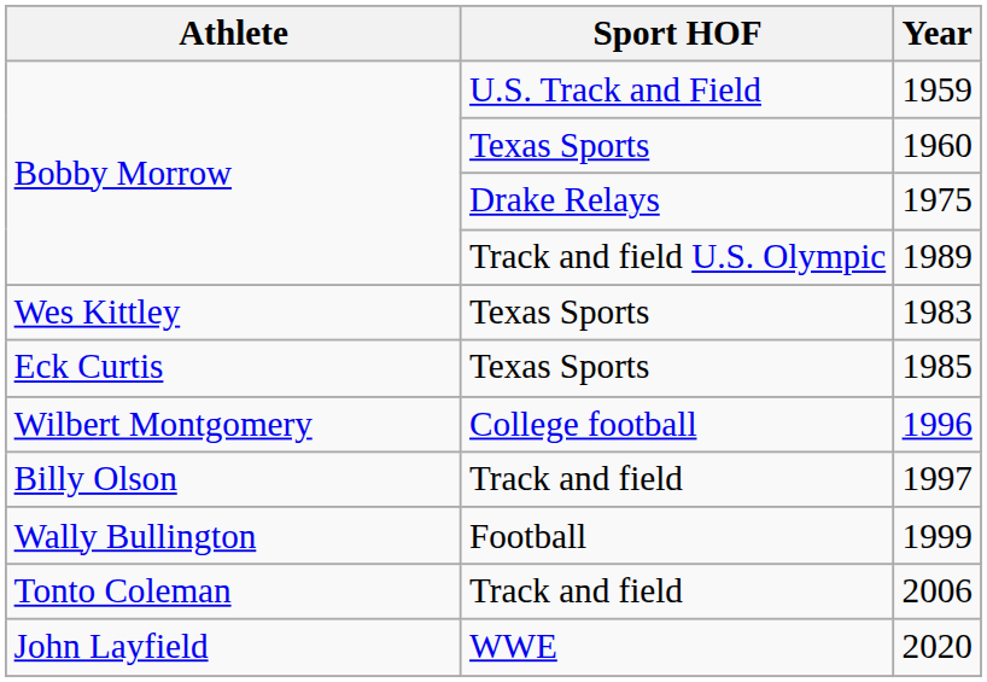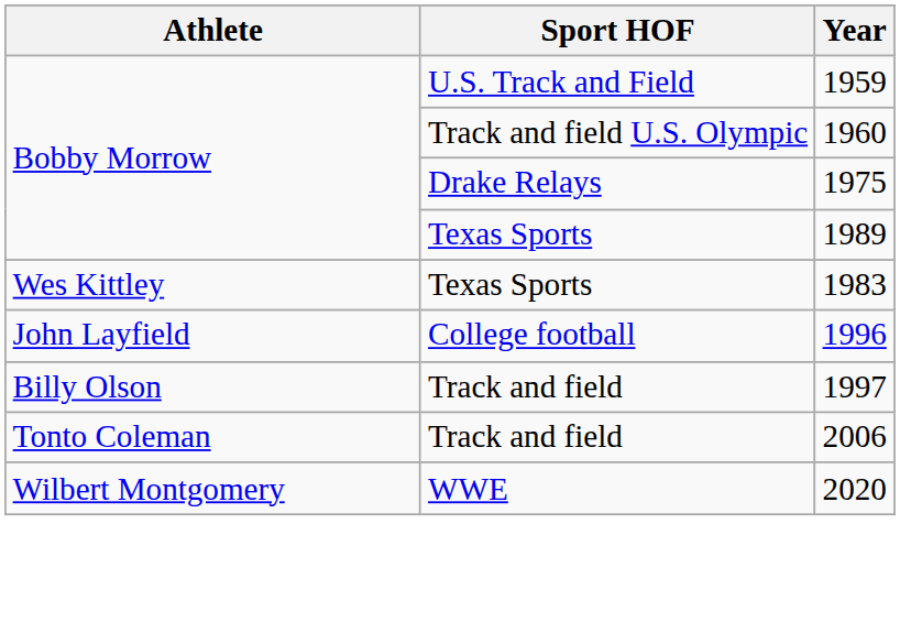1960 | Sport HOF: Texas Sports -> Track and field U.S. Olympic
1989 | Sport HOF: Track and field U.S. Olympic -> Texas Sports
- row: Eck Curtis | Texas Sports | 1985
1996 | Athlete: Wilbert Montgomery -> John Layfield
- row: Wally Bullington | Football | 1999
2020 | Athlete: John Layfield -> Wilbert Montgomery
